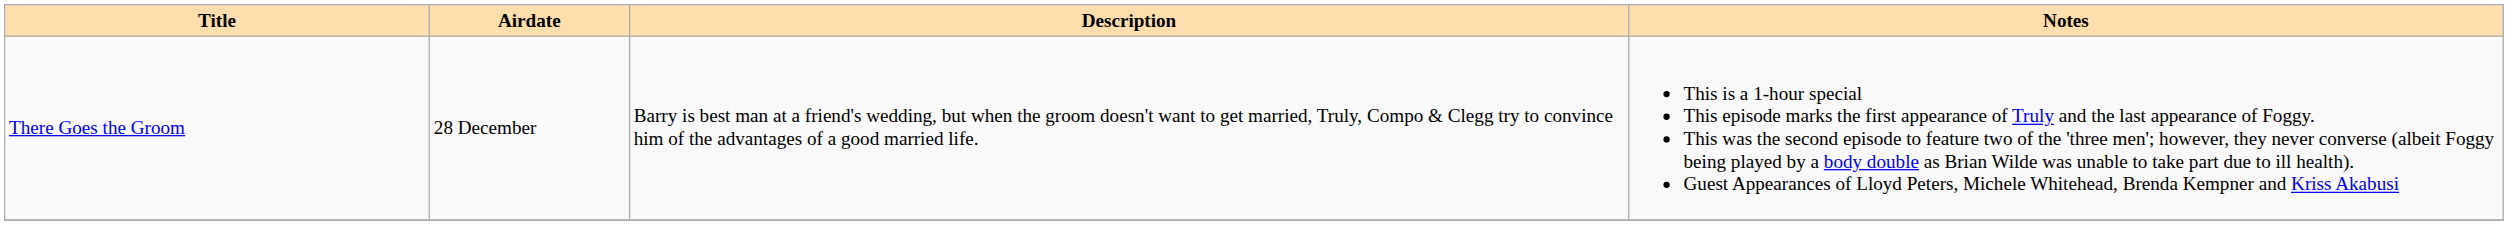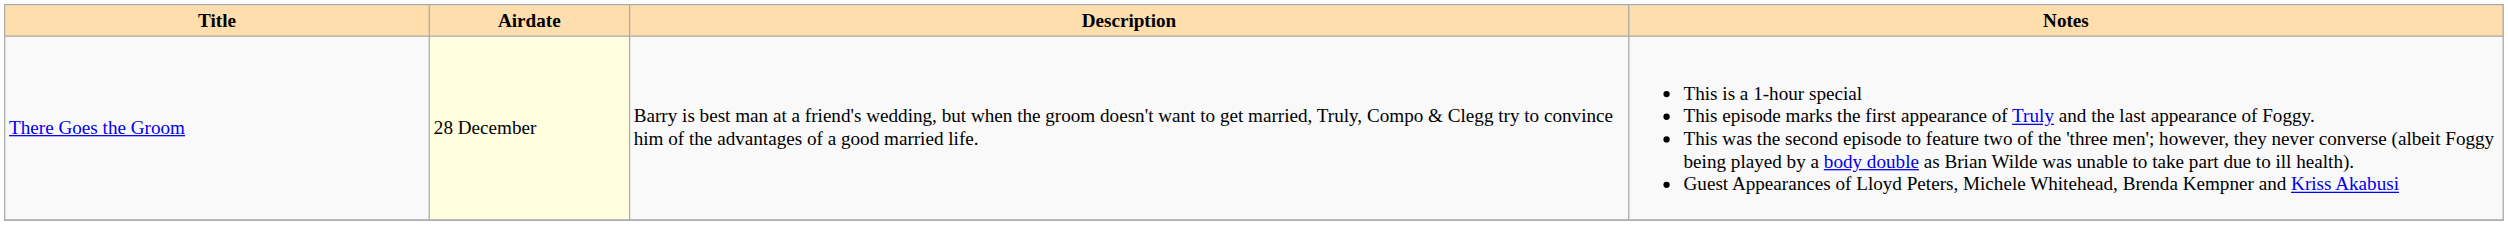There Goes the Groom | Airdate: no background -> lightyellow background
